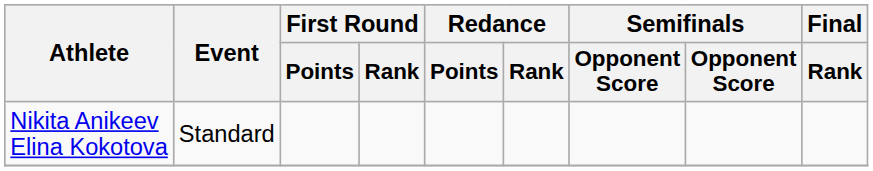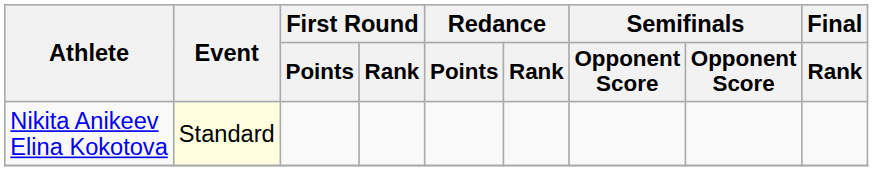Nikita Anikeev Elina Kokotova | Event: no background -> lightyellow background
